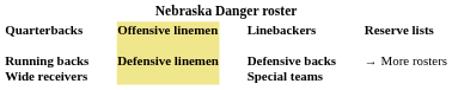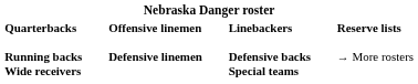Quarterbacks Running backs Wide receivers | column 2: khaki background -> no background
